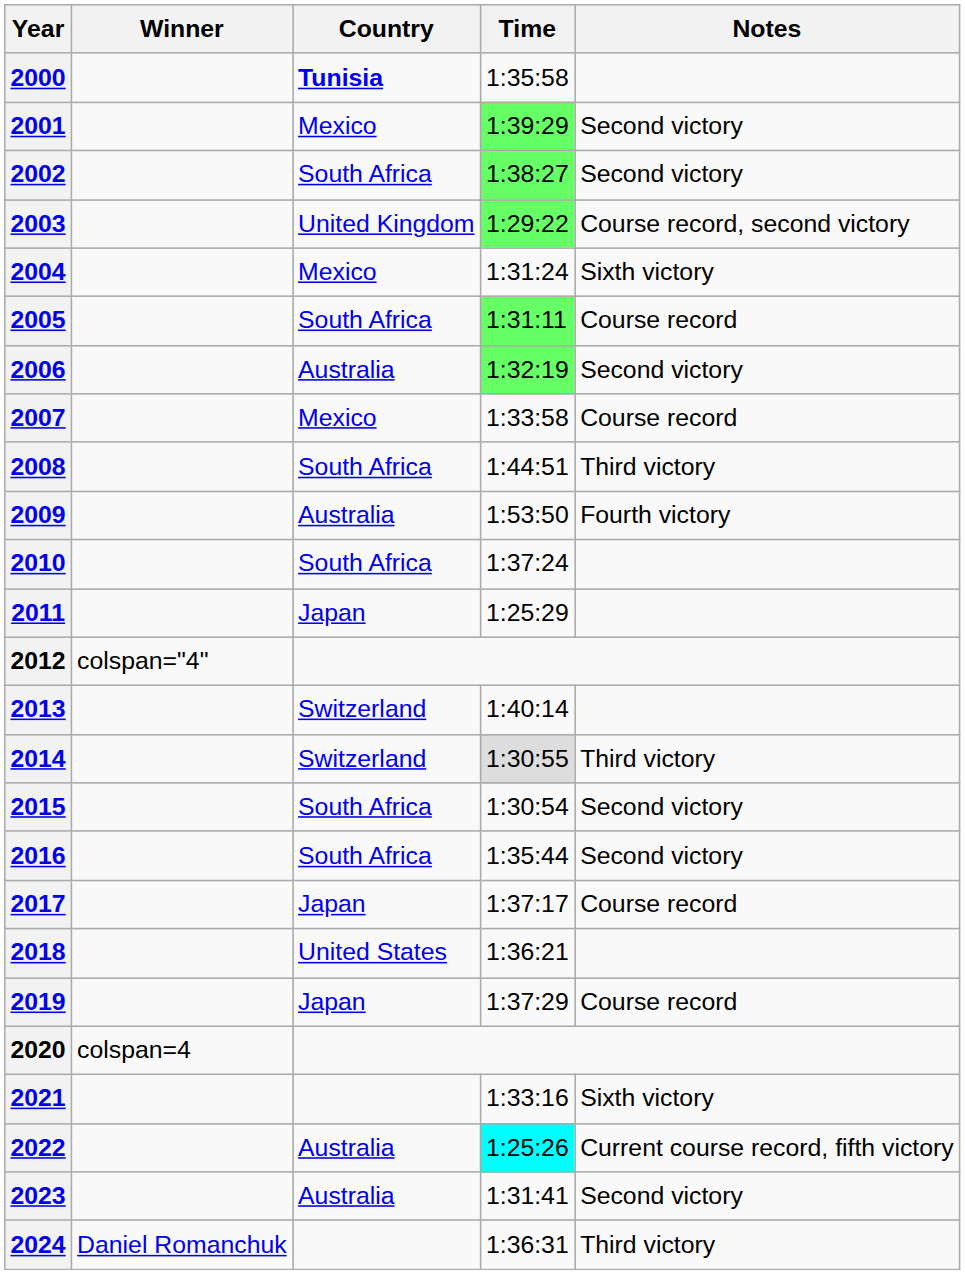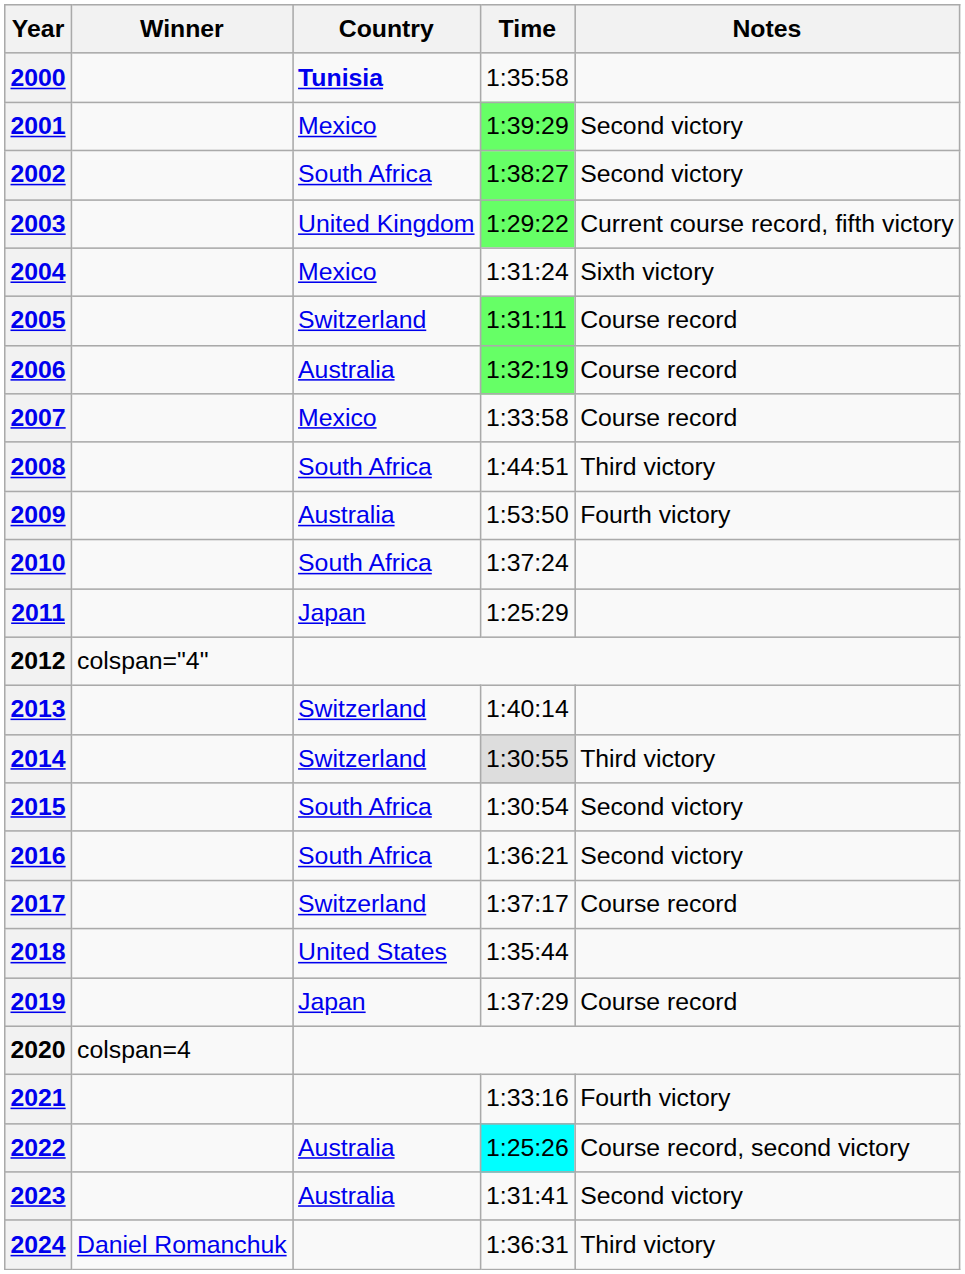2003 | Notes: Course record, second victory -> Current course record, fifth victory
2005 | Country: South Africa -> Switzerland
2006 | Notes: Second victory -> Course record
2016 | Time: 1:35:44 -> 1:36:21
2017 | Country: Japan -> Switzerland
2018 | Time: 1:36:21 -> 1:35:44
2021 | Notes: Sixth victory -> Fourth victory
2022 | Notes: Current course record, fifth victory -> Course record, second victory
